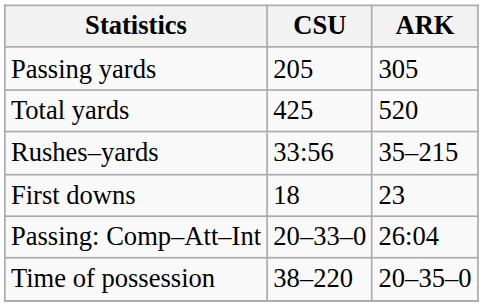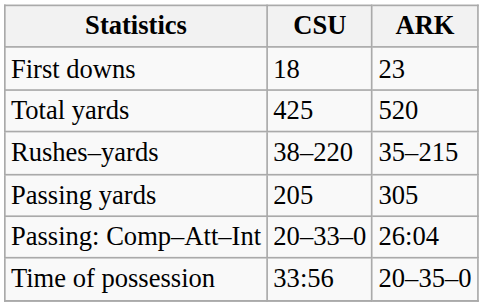rows swapped: First downs <-> Passing yards
Rushes–yards | CSU: 33:56 -> 38–220
Time of possession | CSU: 38–220 -> 33:56
